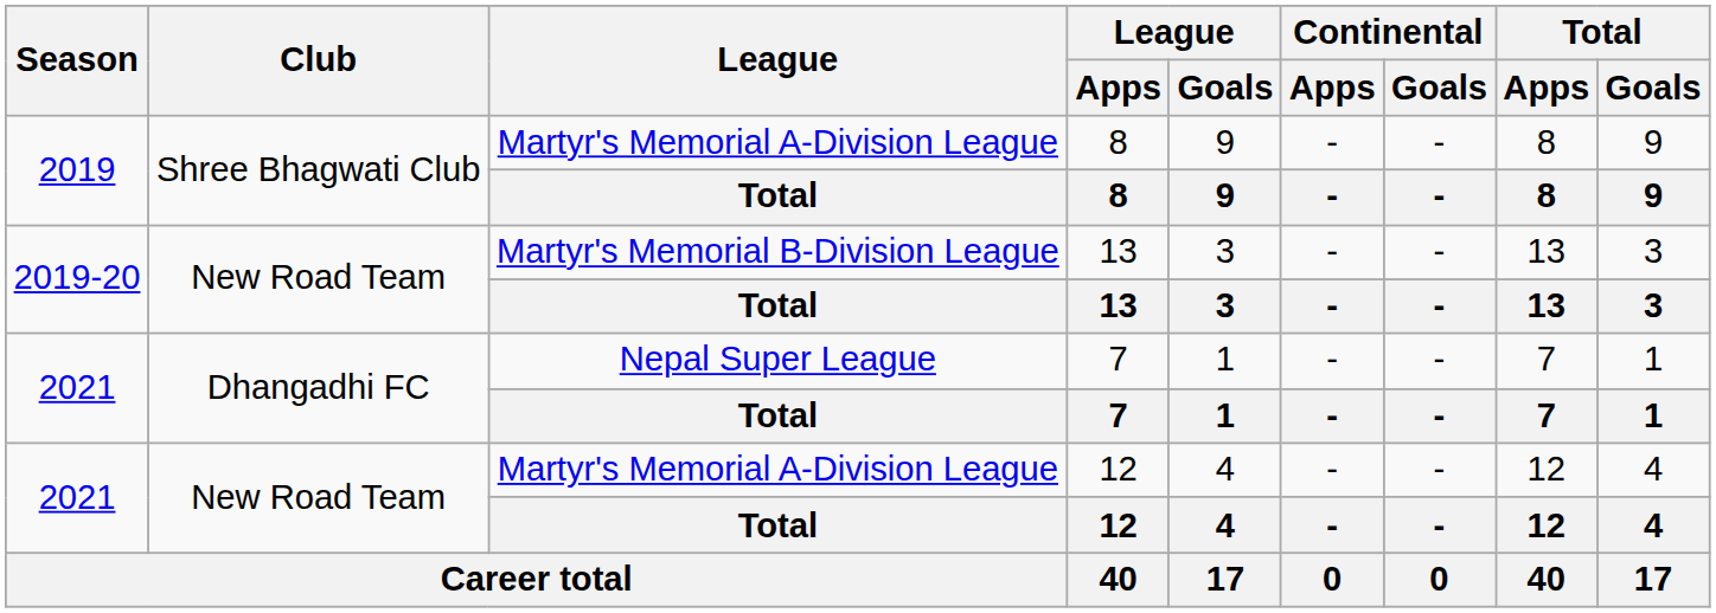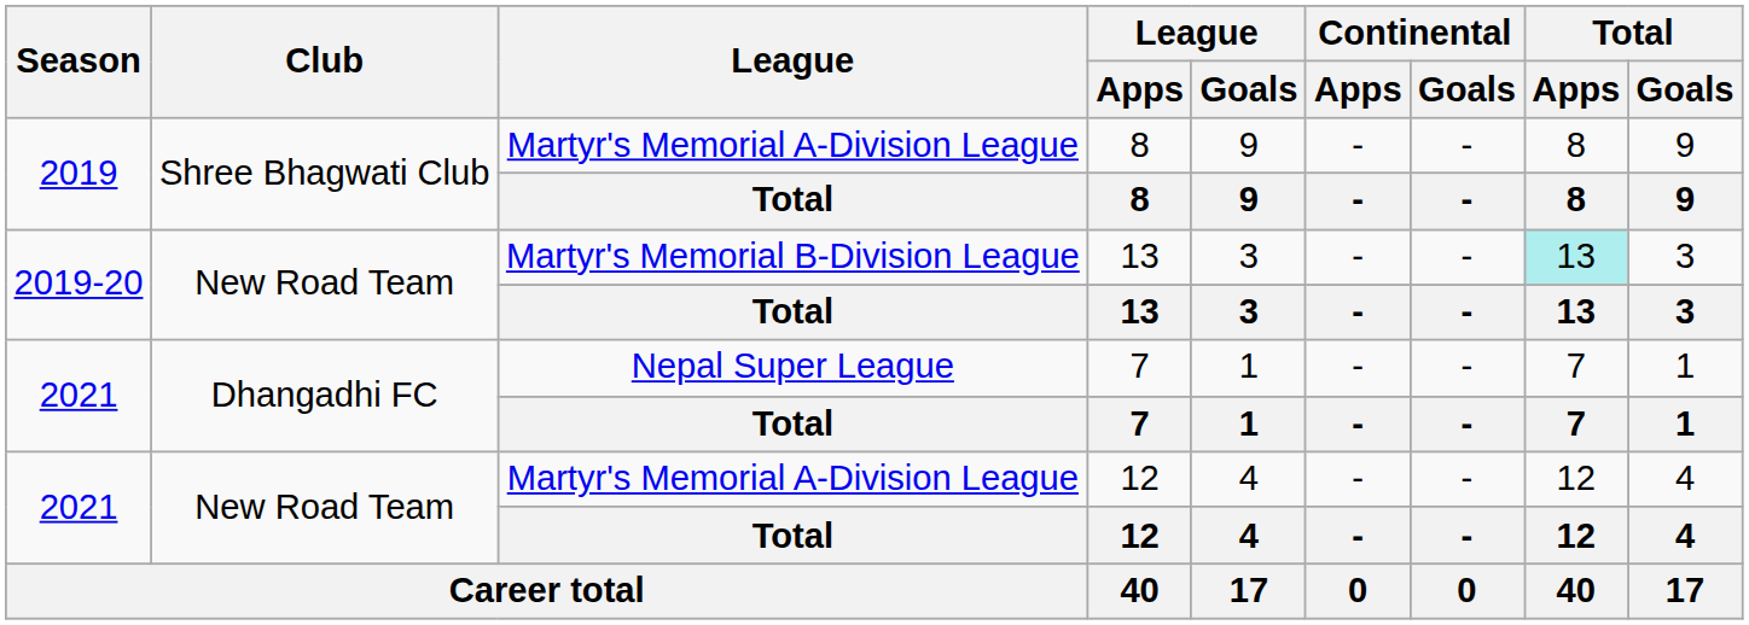row 5 | Total / Apps: no background -> paleturquoise background
